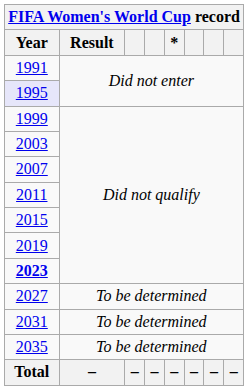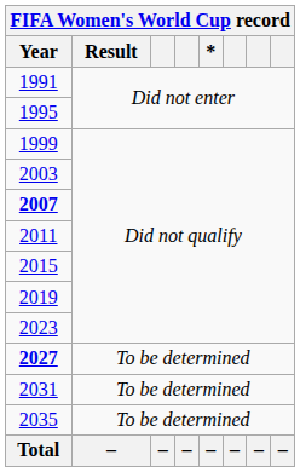1995 | Year: lavender background -> no background
2007 | Year: normal -> bold
2023 | Year: bold -> normal
2027 | Year: normal -> bold
